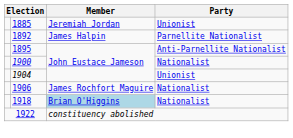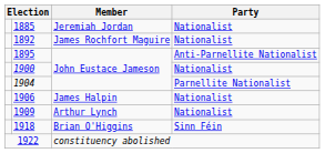1885 | Party: Unionist -> Nationalist
1892 | Member: James Halpin -> James Rochfort Maguire
1892 | Party: Parnellite Nationalist -> Nationalist
1904 | Party: Unionist -> Parnellite Nationalist
1906 | Member: James Rochfort Maguire -> James Halpin
+ row: 1909 | Arthur Lynch | Nationalist
1918 | Member: lightblue background -> no background
1918 | Party: Nationalist -> Sinn Féin
